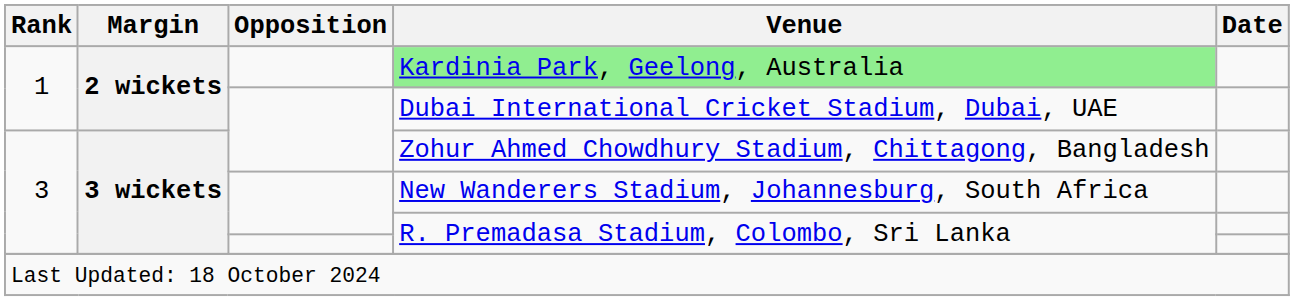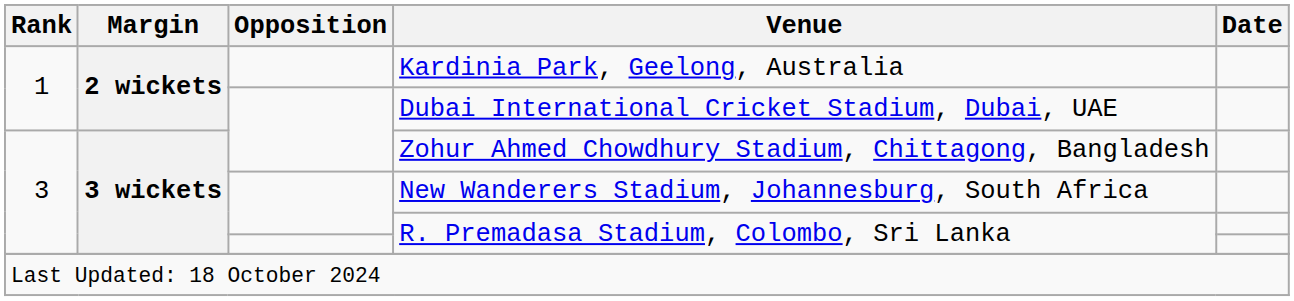Kardinia Park, Geelong, Australia | Venue: lightgreen background -> no background
